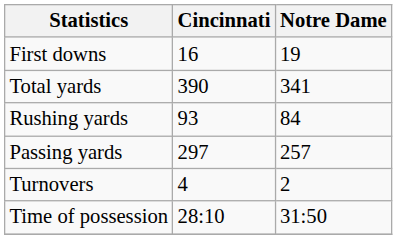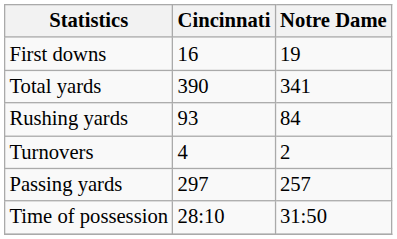rows swapped: Passing yards <-> Turnovers
